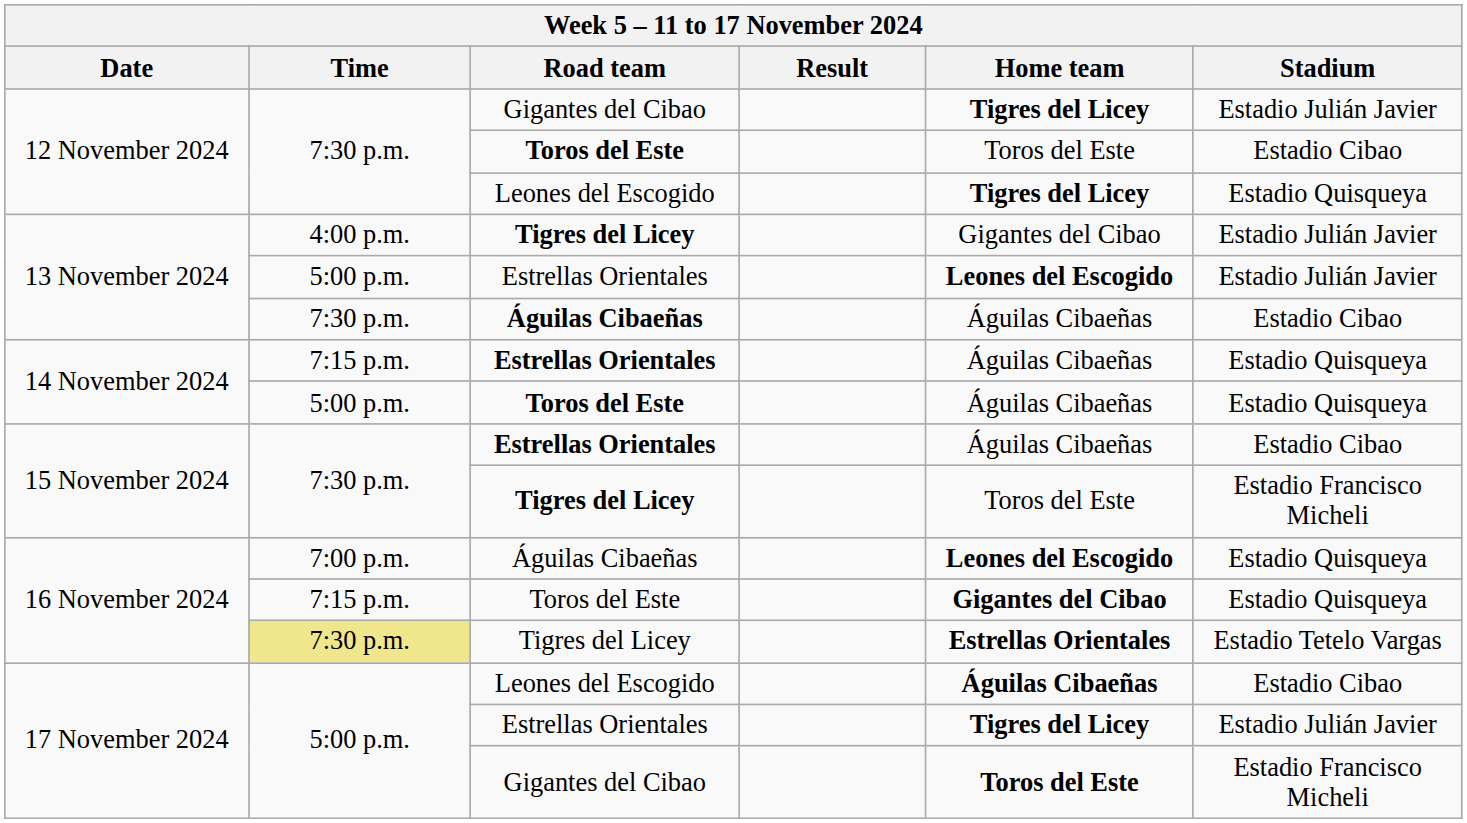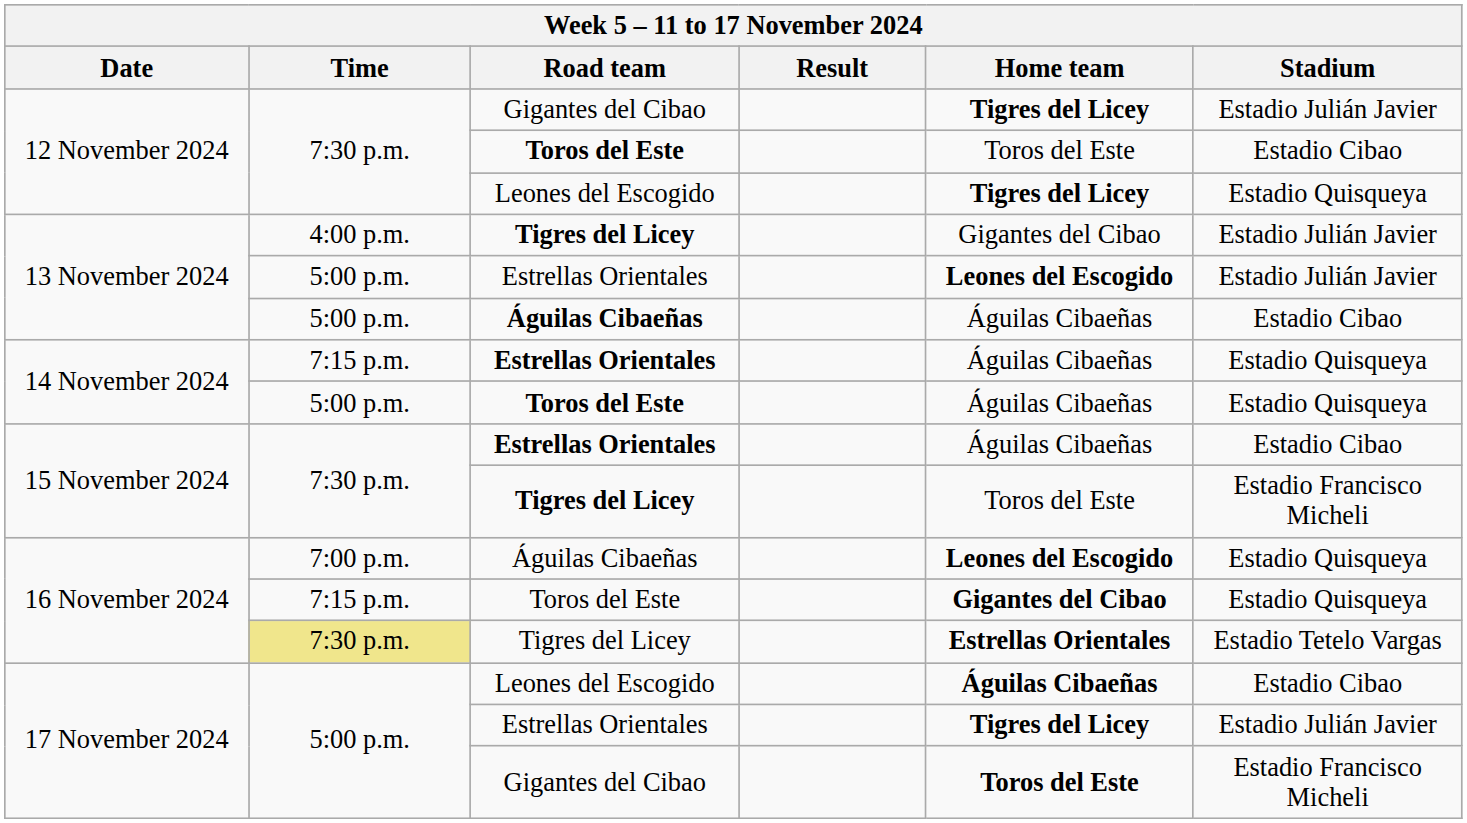13 November 2024 / Águilas Cibaeñas | Time: 7:30 p.m. -> 5:00 p.m.
